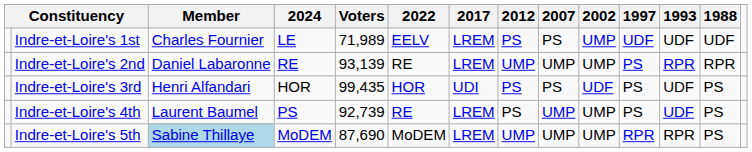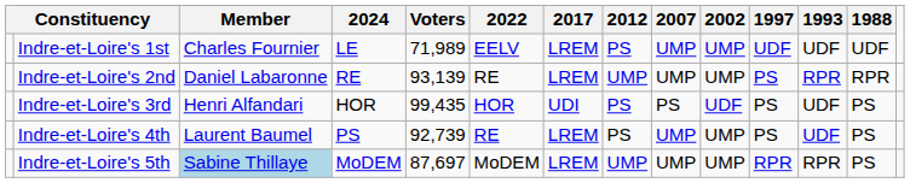Indre-et-Loire's 1st | 2007: PS -> UMP
Indre-et-Loire's 5th | Voters: 87,690 -> 87,697
